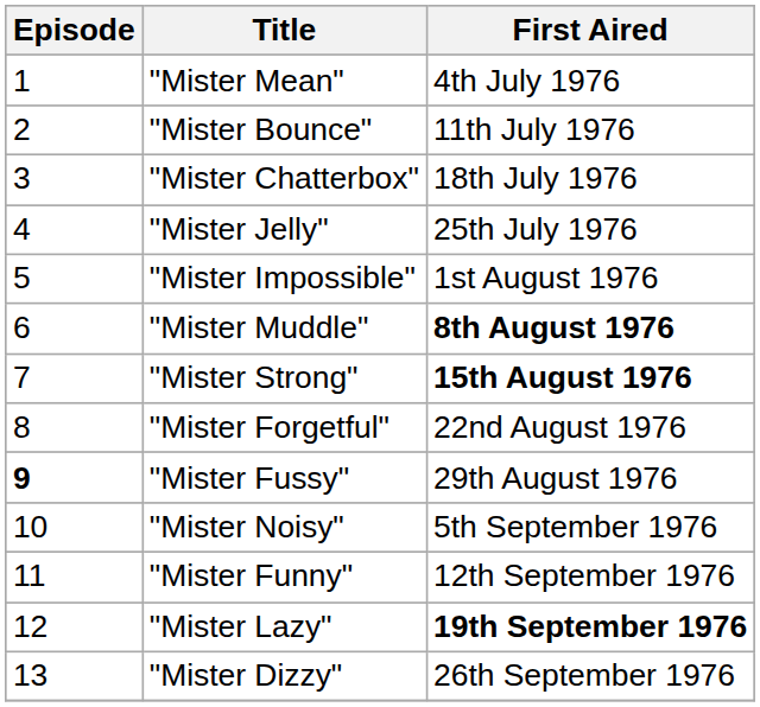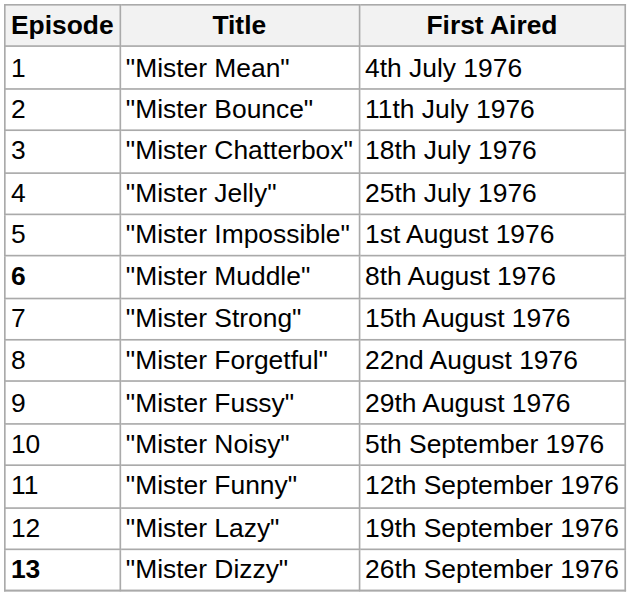"Mister Muddle" | Episode: normal -> bold
"Mister Muddle" | First Aired: bold -> normal
"Mister Strong" | First Aired: bold -> normal
"Mister Fussy" | Episode: bold -> normal
"Mister Lazy" | First Aired: bold -> normal
"Mister Dizzy" | Episode: normal -> bold
